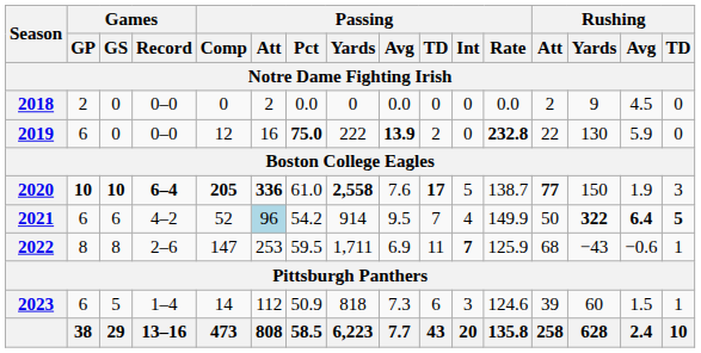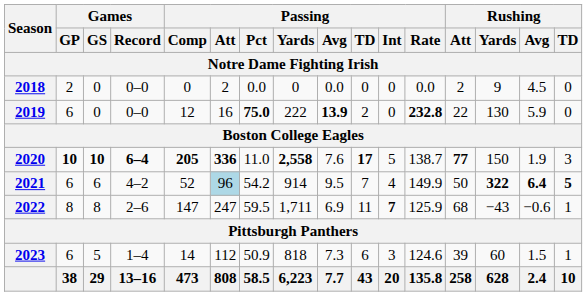2020 | Passing / Pct: 61.0 -> 11.0
2022 | Passing / Att: 253 -> 247
